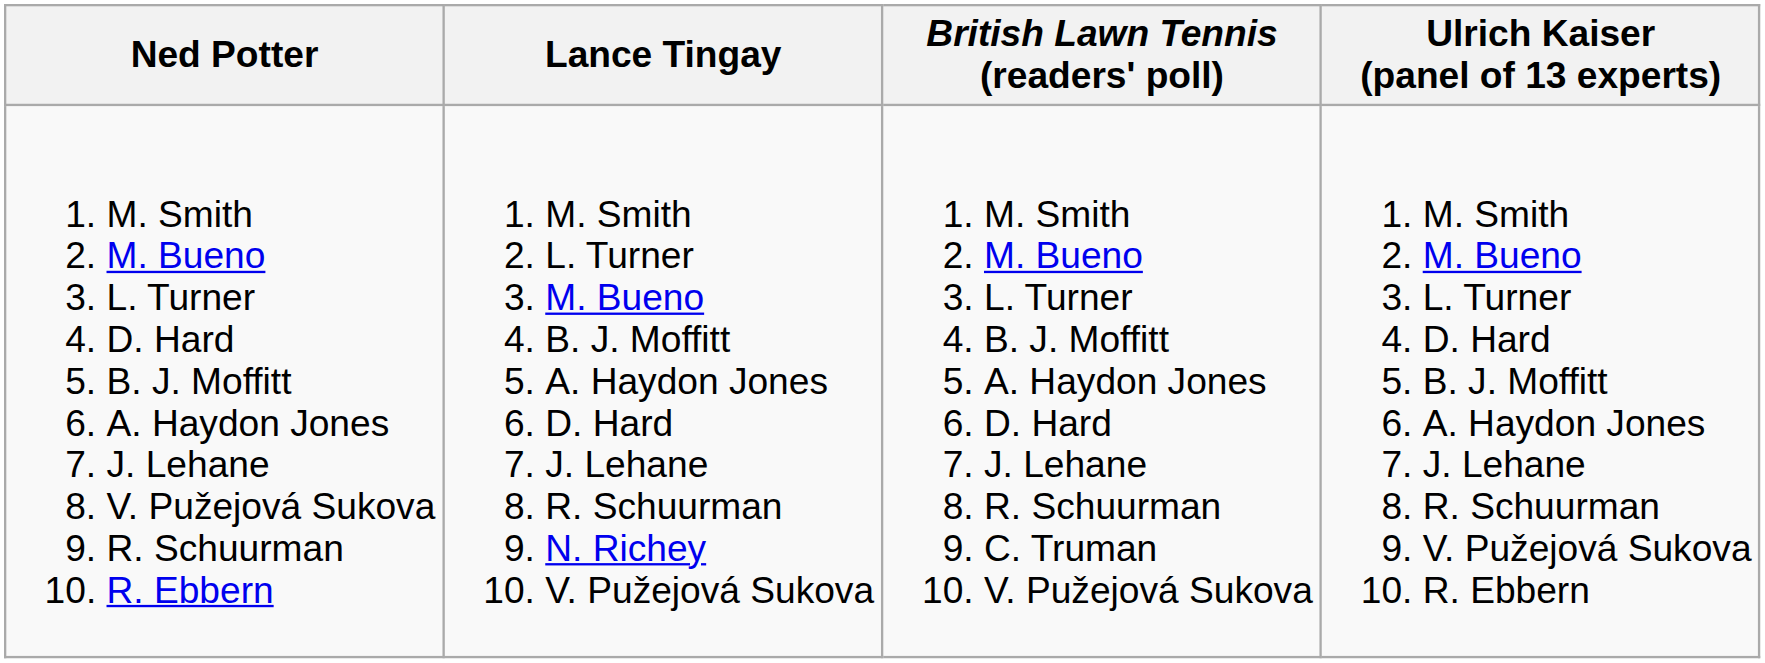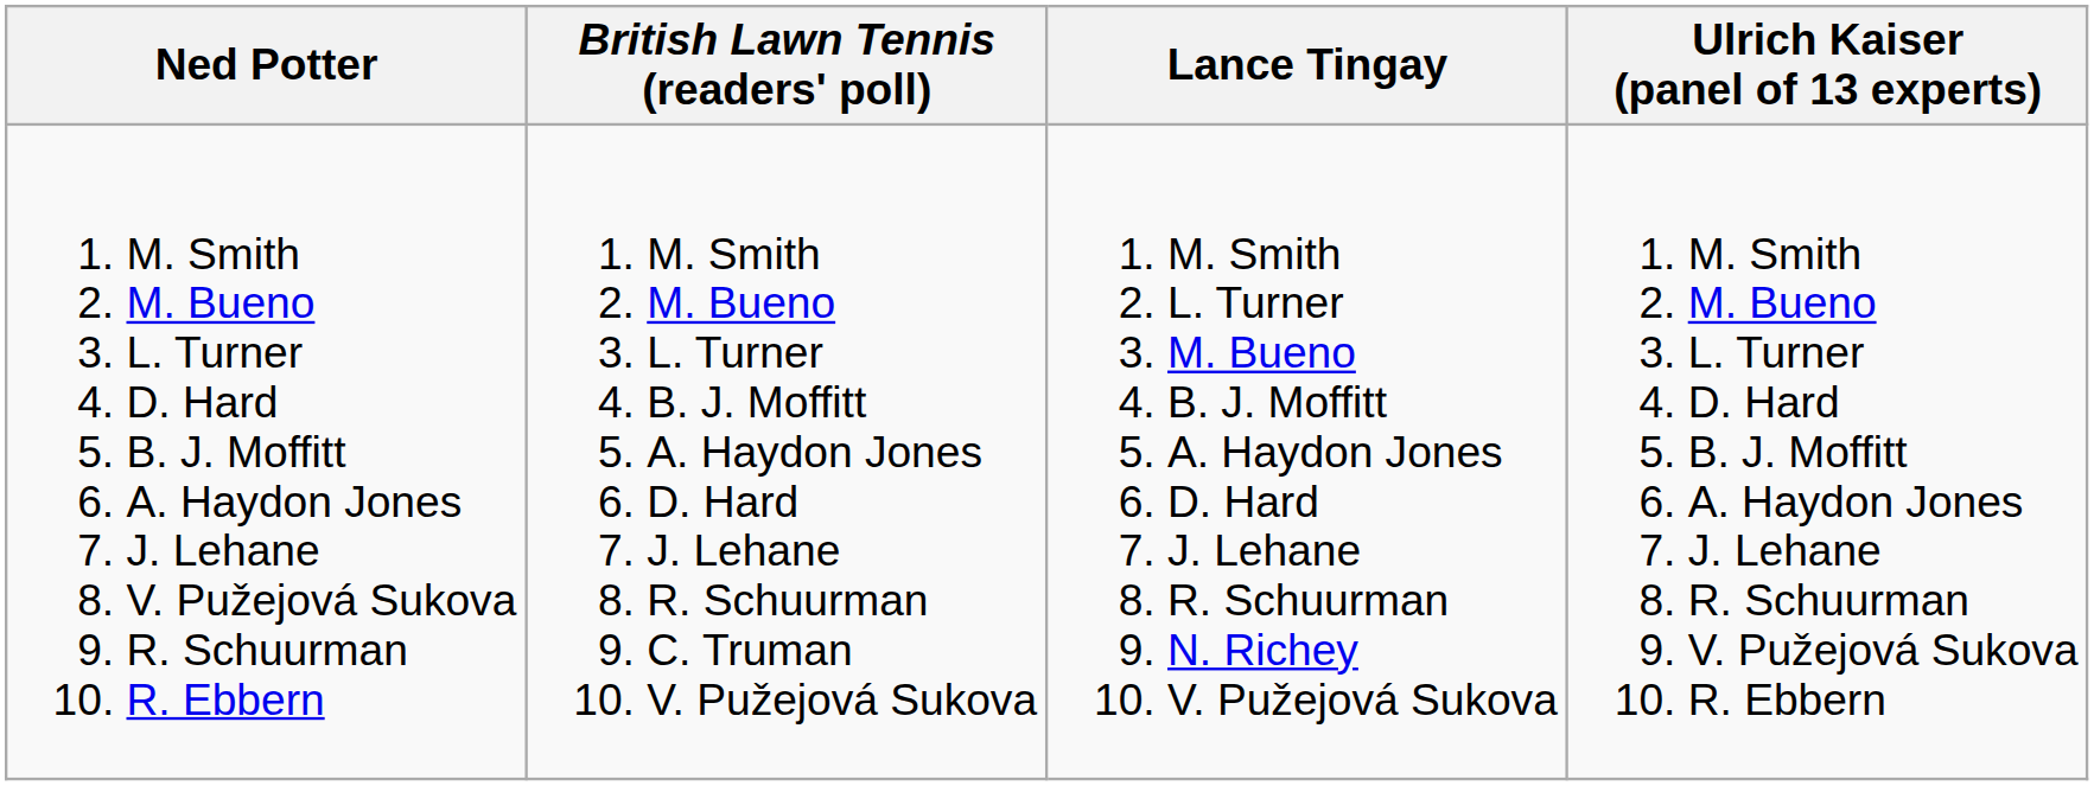columns swapped: Lance Tingay <-> British Lawn Tennis (readers' poll)
